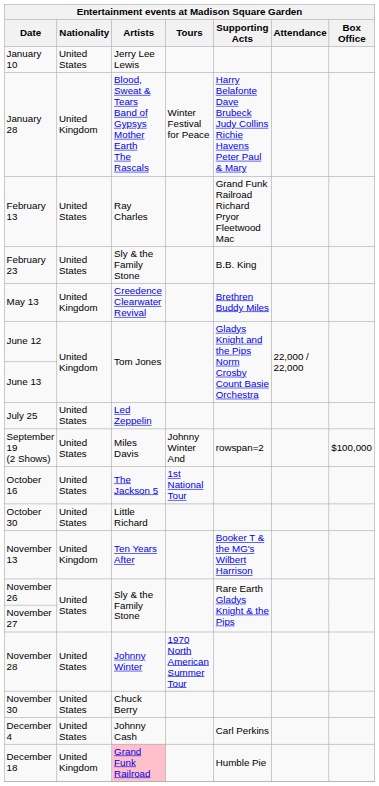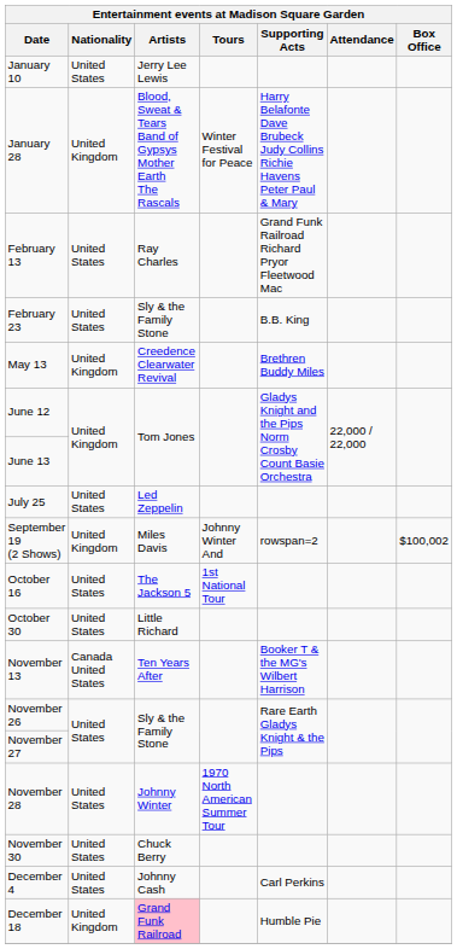September 19 (2 Shows) | Nationality: United States -> United Kingdom
September 19 (2 Shows) | Box Office: $100,000 -> $100,002
November 13 | Nationality: United Kingdom -> Canada United States
